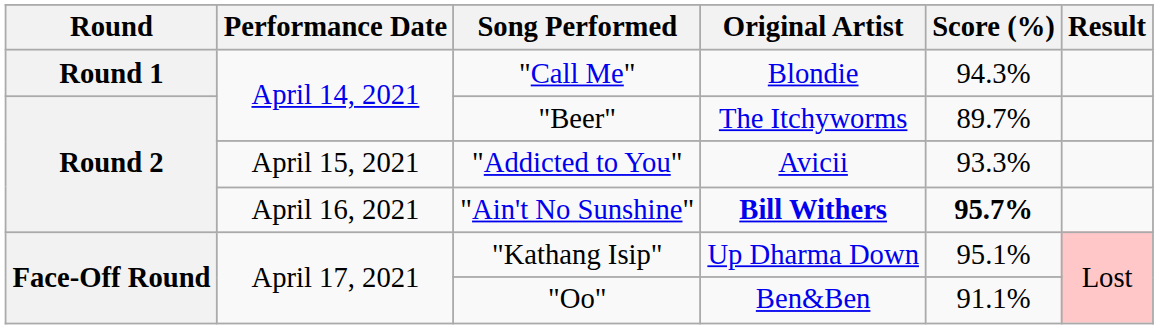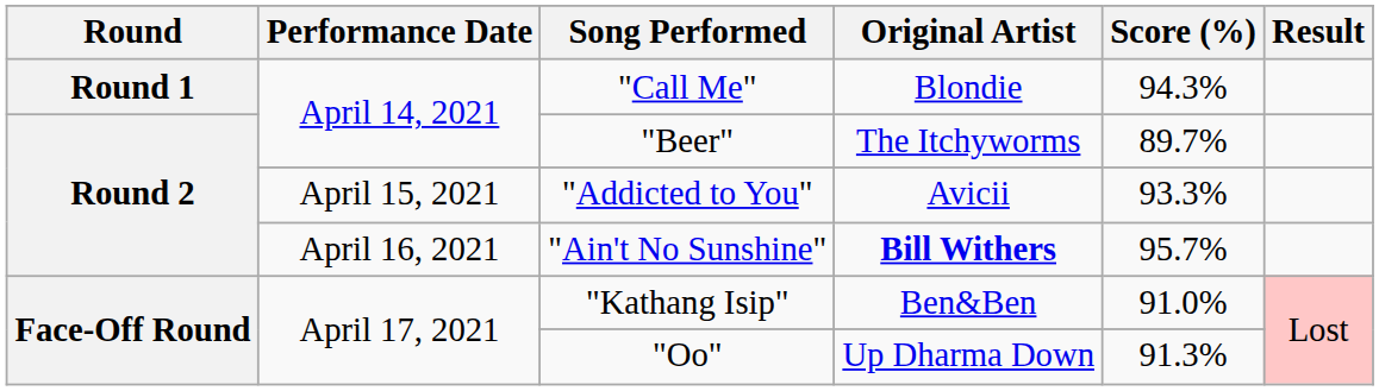"Ain't No Sunshine" | Score (%): bold -> normal
"Kathang Isip" | Original Artist: Up Dharma Down -> Ben&Ben
"Kathang Isip" | Score (%): 95.1% -> 91.0%
"Oo" | Original Artist: Ben&Ben -> Up Dharma Down
"Oo" | Score (%): 91.1% -> 91.3%
